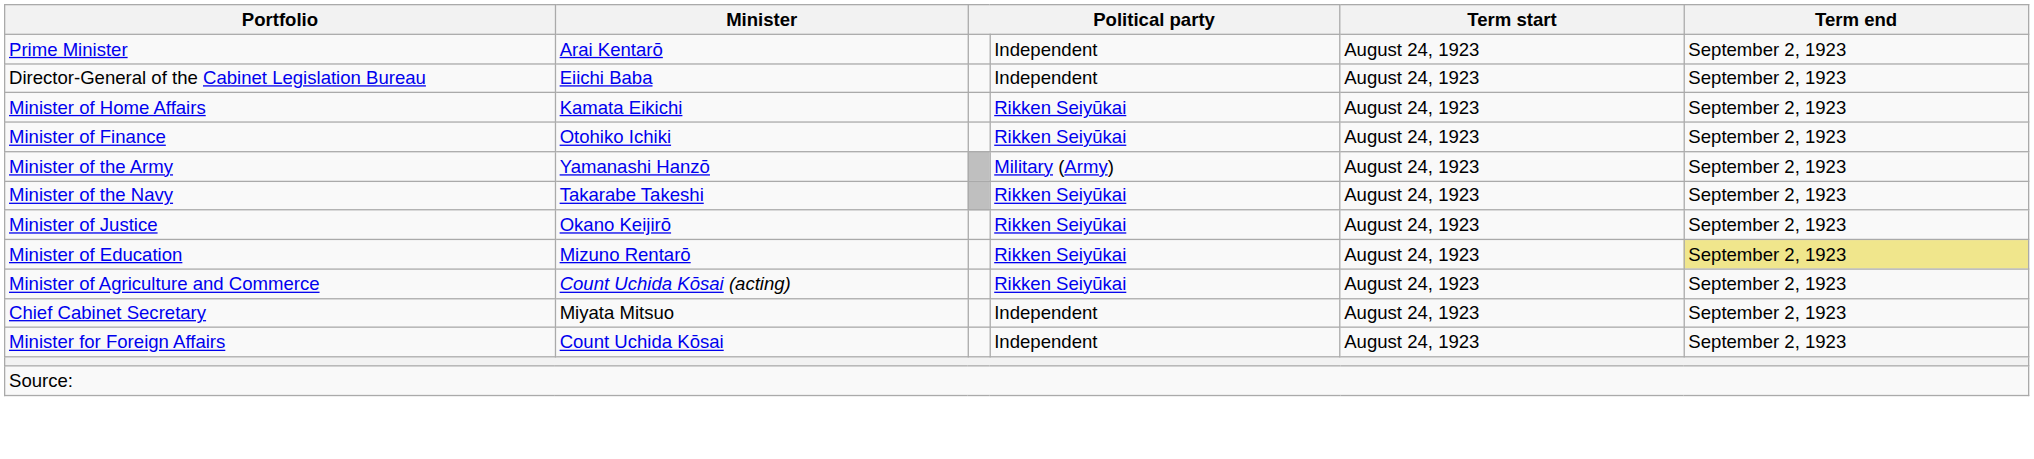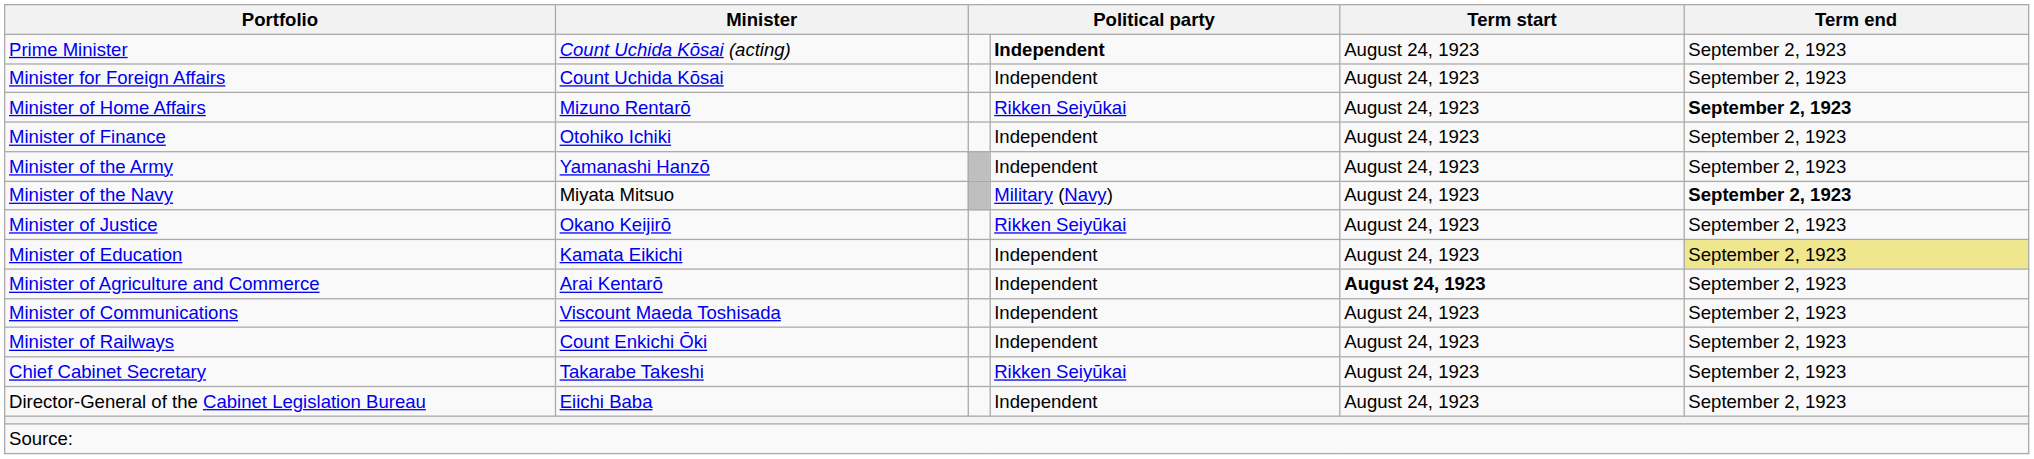Prime Minister | Minister: Arai Kentarō -> Count Uchida Kōsai (acting)
Prime Minister | column 4: normal -> bold
rows swapped: Minister for Foreign Affairs <-> Director-General of the Cabinet Legislation Bureau
Minister of Home Affairs | Minister: Kamata Eikichi -> Mizuno Rentarō
Minister of Home Affairs | Term end: normal -> bold
Minister of Finance | column 4: Rikken Seiyūkai -> Independent
Minister of the Army | column 4: Military (Army) -> Independent
Minister of the Navy | Minister: Takarabe Takeshi -> Miyata Mitsuo
Minister of the Navy | column 4: Rikken Seiyūkai -> Military (Navy)
Minister of the Navy | Term end: normal -> bold
Minister of Education | Minister: Mizuno Rentarō -> Kamata Eikichi
Minister of Education | column 4: Rikken Seiyūkai -> Independent
Minister of Agriculture and Commerce | Minister: Count Uchida Kōsai (acting) -> Arai Kentarō
Minister of Agriculture and Commerce | column 4: Rikken Seiyūkai -> Independent
Minister of Agriculture and Commerce | Term start: normal -> bold
+ row: Minister of Communications | Viscount Maeda Toshisada | Independent | August 24, 1923 | September 2, 1923
+ row: Minister of Railways | Count Enkichi Ōki | Independent | August 24, 1923 | September 2, 1923
Chief Cabinet Secretary | Minister: Miyata Mitsuo -> Takarabe Takeshi
Chief Cabinet Secretary | column 4: Independent -> Rikken Seiyūkai
